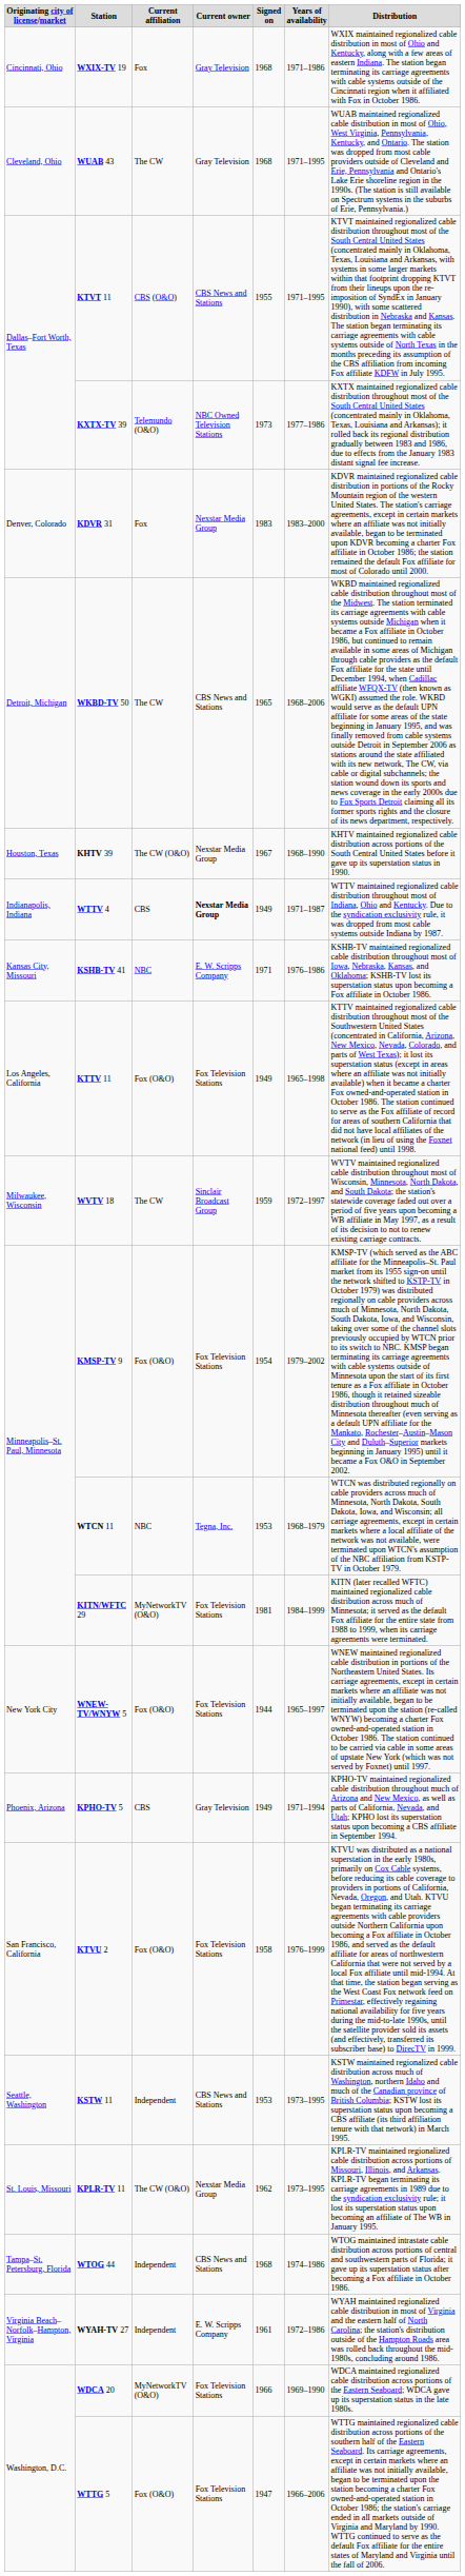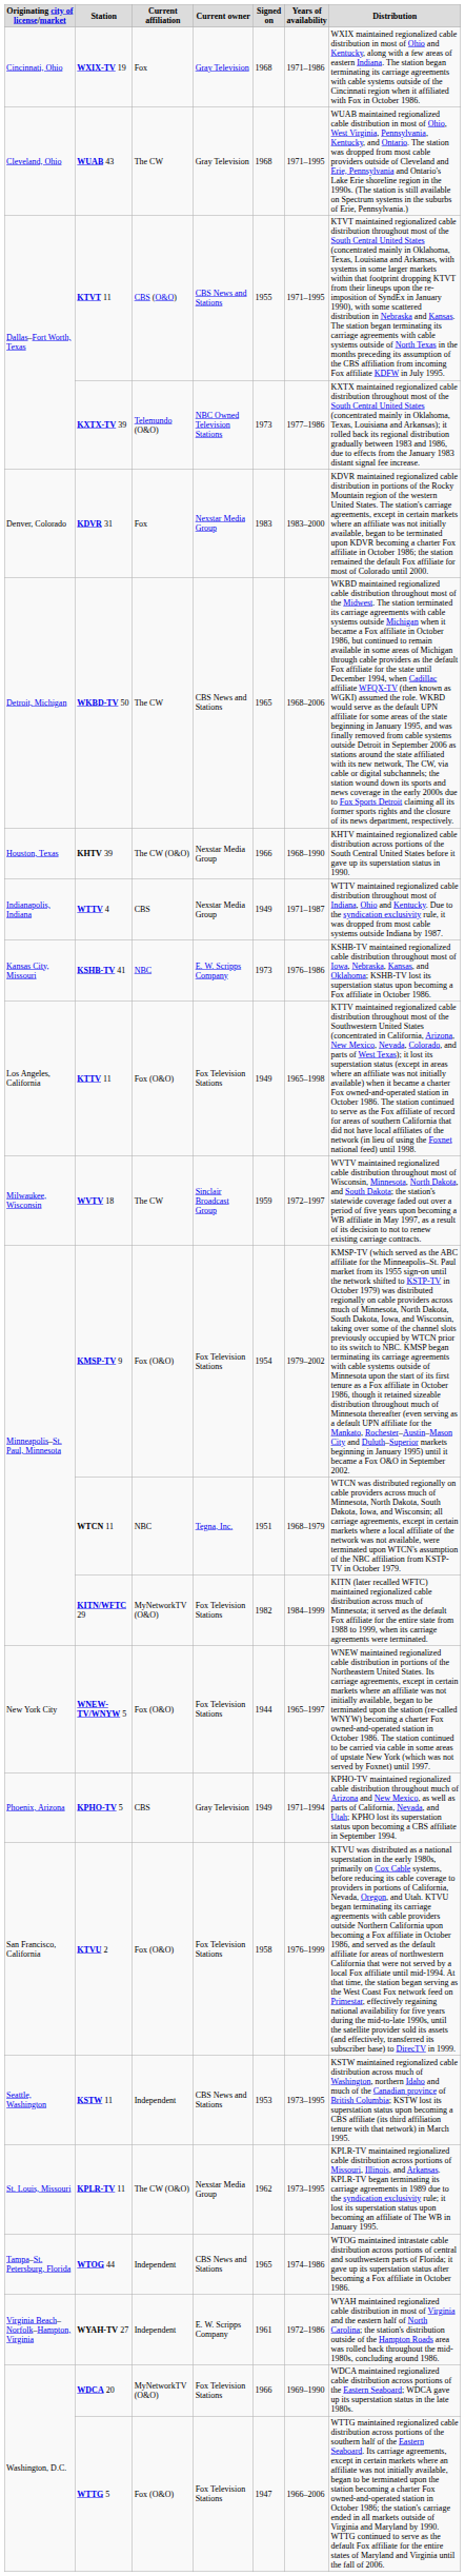KHTV 39 | Signed on: 1967 -> 1966
WTTV 4 | Current owner: bold -> normal
KSHB-TV 41 | Signed on: 1971 -> 1973
WTCN 11 | Signed on: 1953 -> 1951
KITN/WFTC 29 | Signed on: 1981 -> 1982
WTOG 44 | Signed on: 1968 -> 1965
